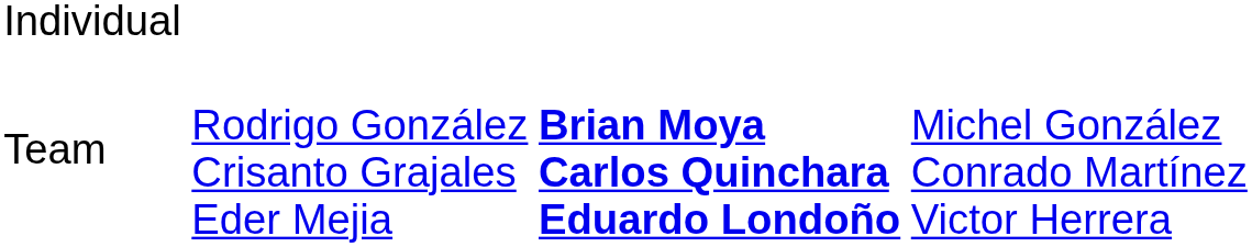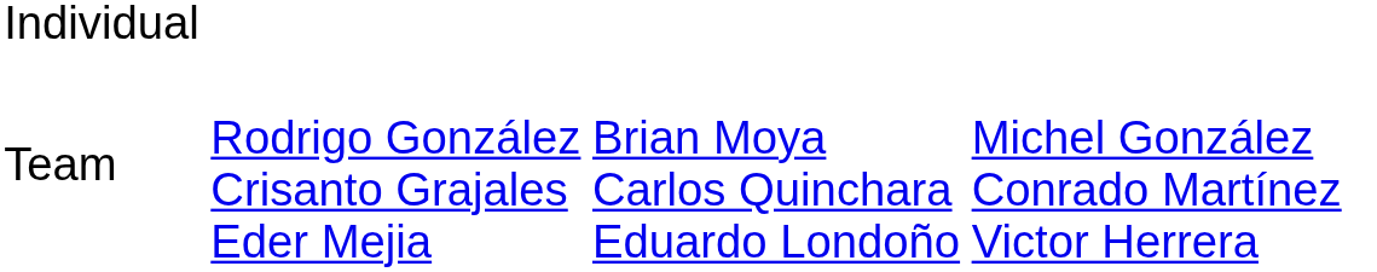Team | column 3: bold -> normal
